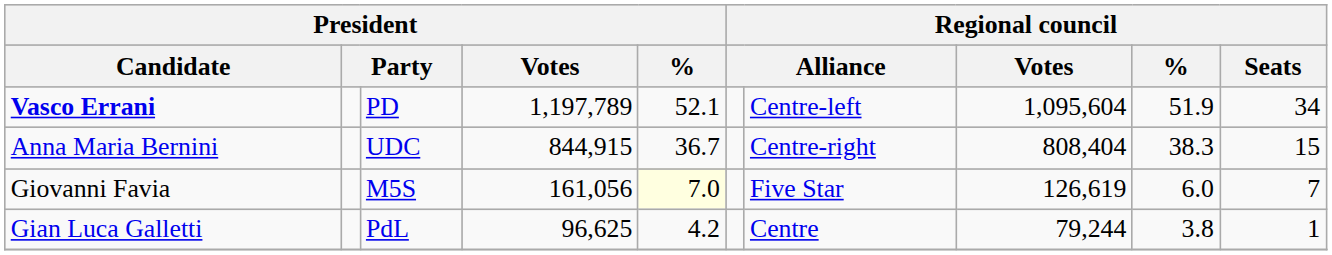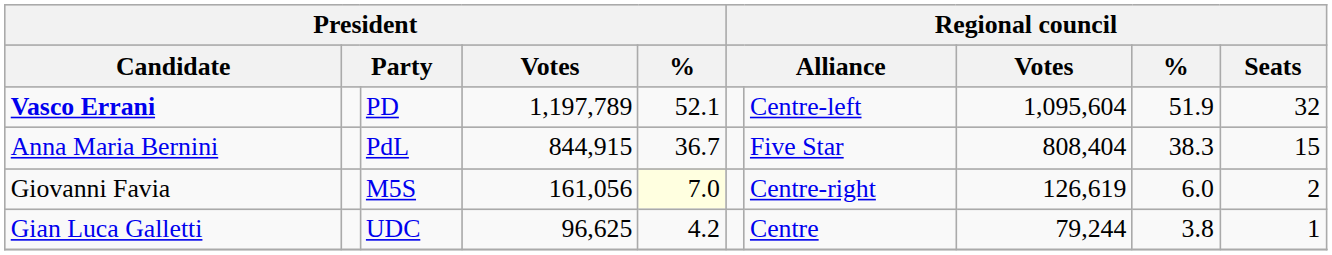Vasco Errani | Regional council / Seats: 34 -> 32
Anna Maria Bernini | column 3: UDC -> PdL
Anna Maria Bernini | column 7: Centre-right -> Five Star
Giovanni Favia | column 7: Five Star -> Centre-right
Giovanni Favia | Regional council / Seats: 7 -> 2
Gian Luca Galletti | column 3: PdL -> UDC
